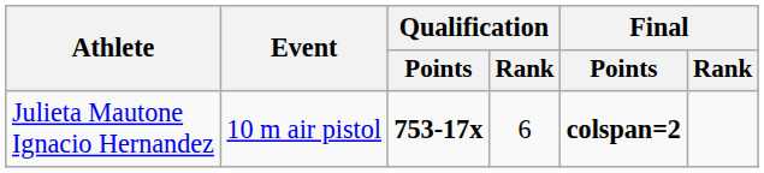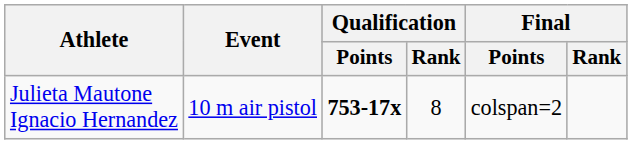Julieta Mautone Ignacio Hernandez | Qualification / Rank: 6 -> 8
Julieta Mautone Ignacio Hernandez | Final / Points: bold -> normal
